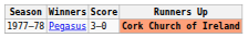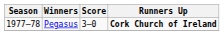Pegasus | Runners Up: lightsalmon background -> no background
